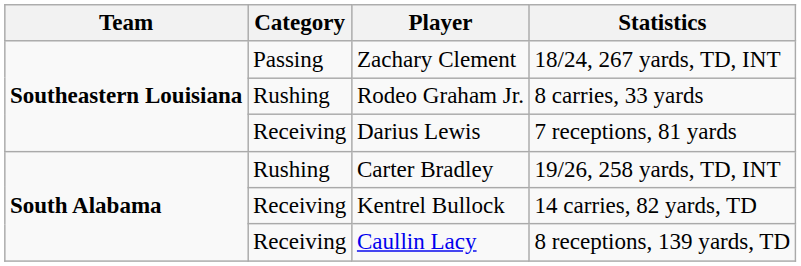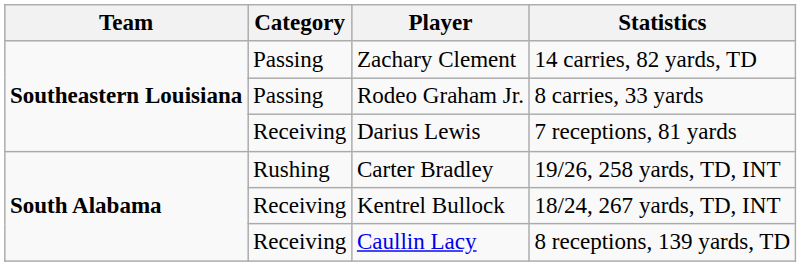Zachary Clement | Statistics: 18/24, 267 yards, TD, INT -> 14 carries, 82 yards, TD
Rodeo Graham Jr. | Category: Rushing -> Passing
Kentrel Bullock | Statistics: 14 carries, 82 yards, TD -> 18/24, 267 yards, TD, INT
